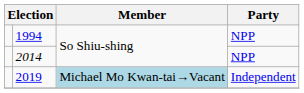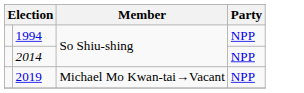2019 | Member: lightblue background -> no background
2019 | Party: Independent -> NPP
